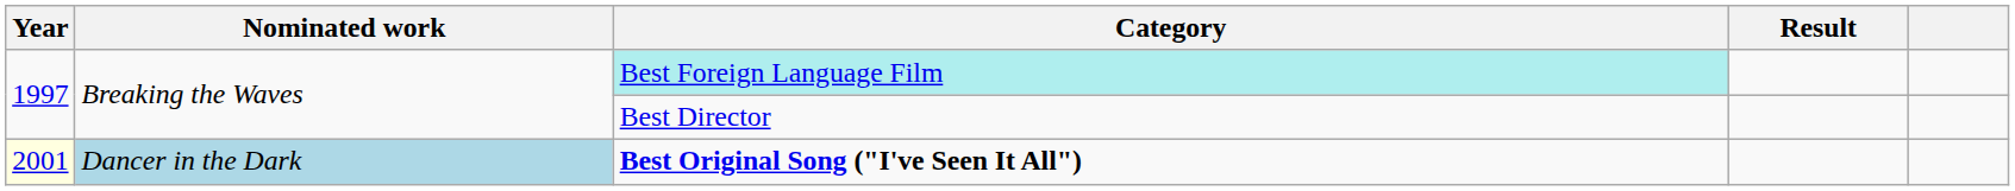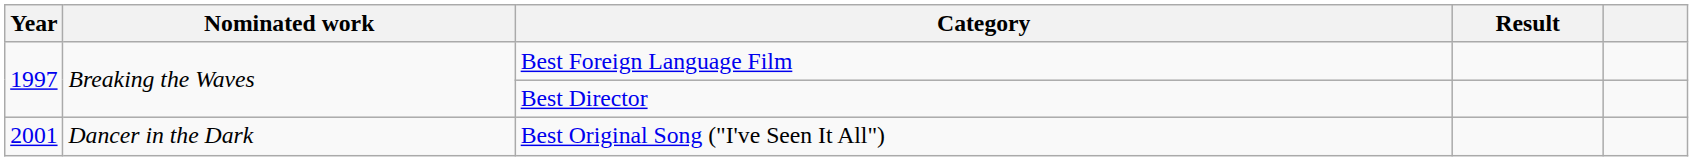Best Foreign Language Film | Category: paleturquoise background -> no background
Best Original Song ("I've Seen It All") | Year: lightyellow background -> no background
Best Original Song ("I've Seen It All") | Nominated work: lightblue background -> no background
Best Original Song ("I've Seen It All") | Category: bold -> normal
